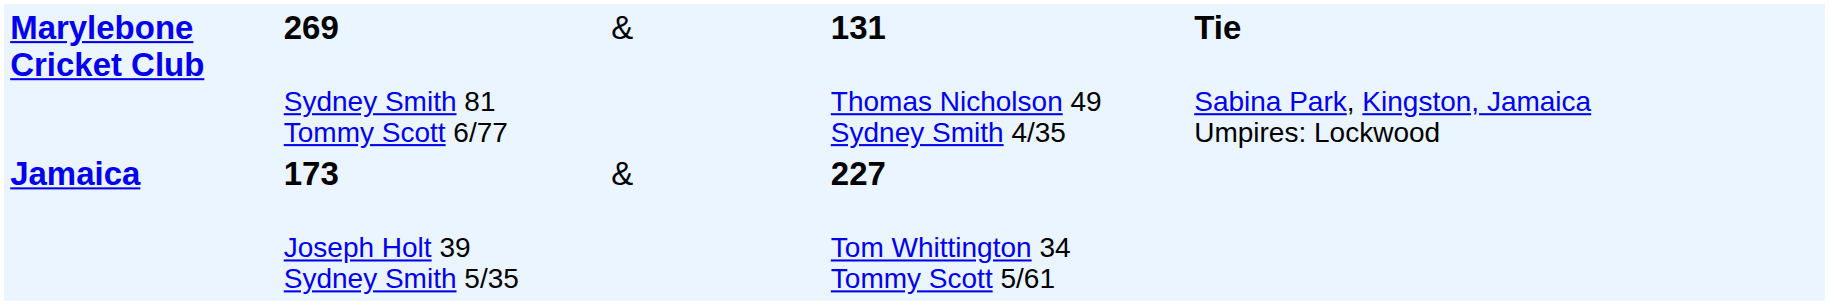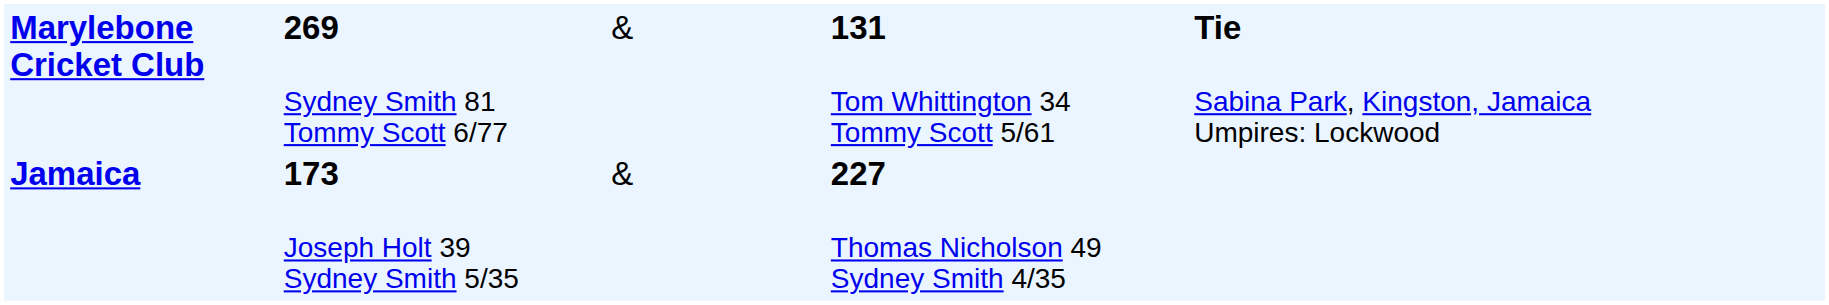Sydney Smith 81 Tommy Scott 6/77 | column 4: Thomas Nicholson 49 Sydney Smith 4/35 -> Tom Whittington 34 Tommy Scott 5/61
Joseph Holt 39 Sydney Smith 5/35 | column 4: Tom Whittington 34 Tommy Scott 5/61 -> Thomas Nicholson 49 Sydney Smith 4/35
